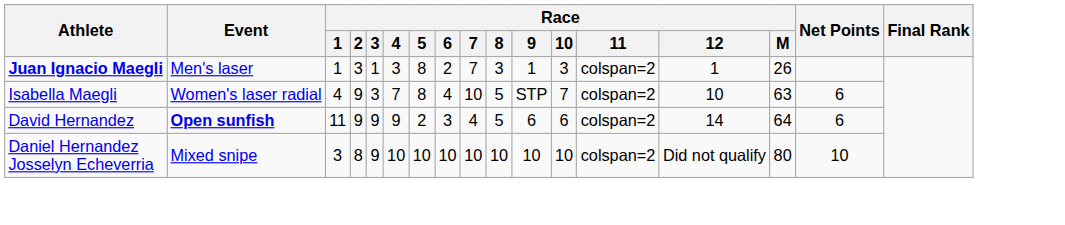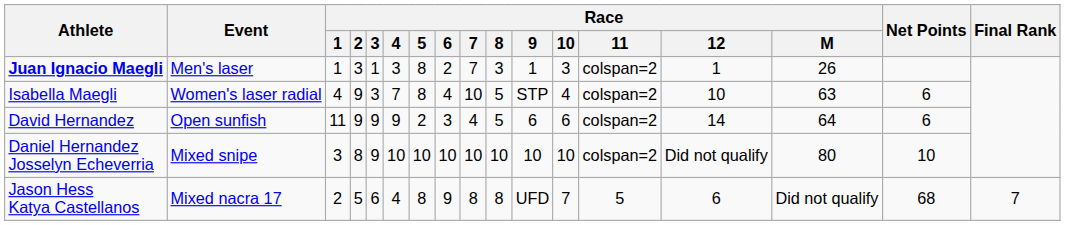Isabella Maegli | Race / 10: 7 -> 4
David Hernandez | Event: bold -> normal
+ row: Jason Hess Katya Castellanos | Mixed nacra 17 | 2 | 5 | 6 | 4 | 8 | 9 | 8 | 8 | UFD | 7 | 5 | 6 | Did not qualify | 68 | 7
